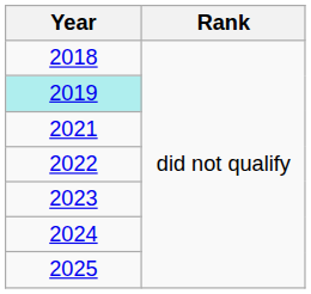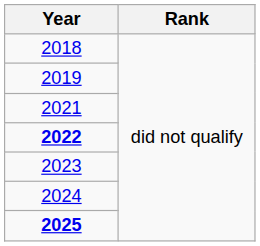2019 | Year: paleturquoise background -> no background
2022 | Year: normal -> bold
2025 | Year: normal -> bold
